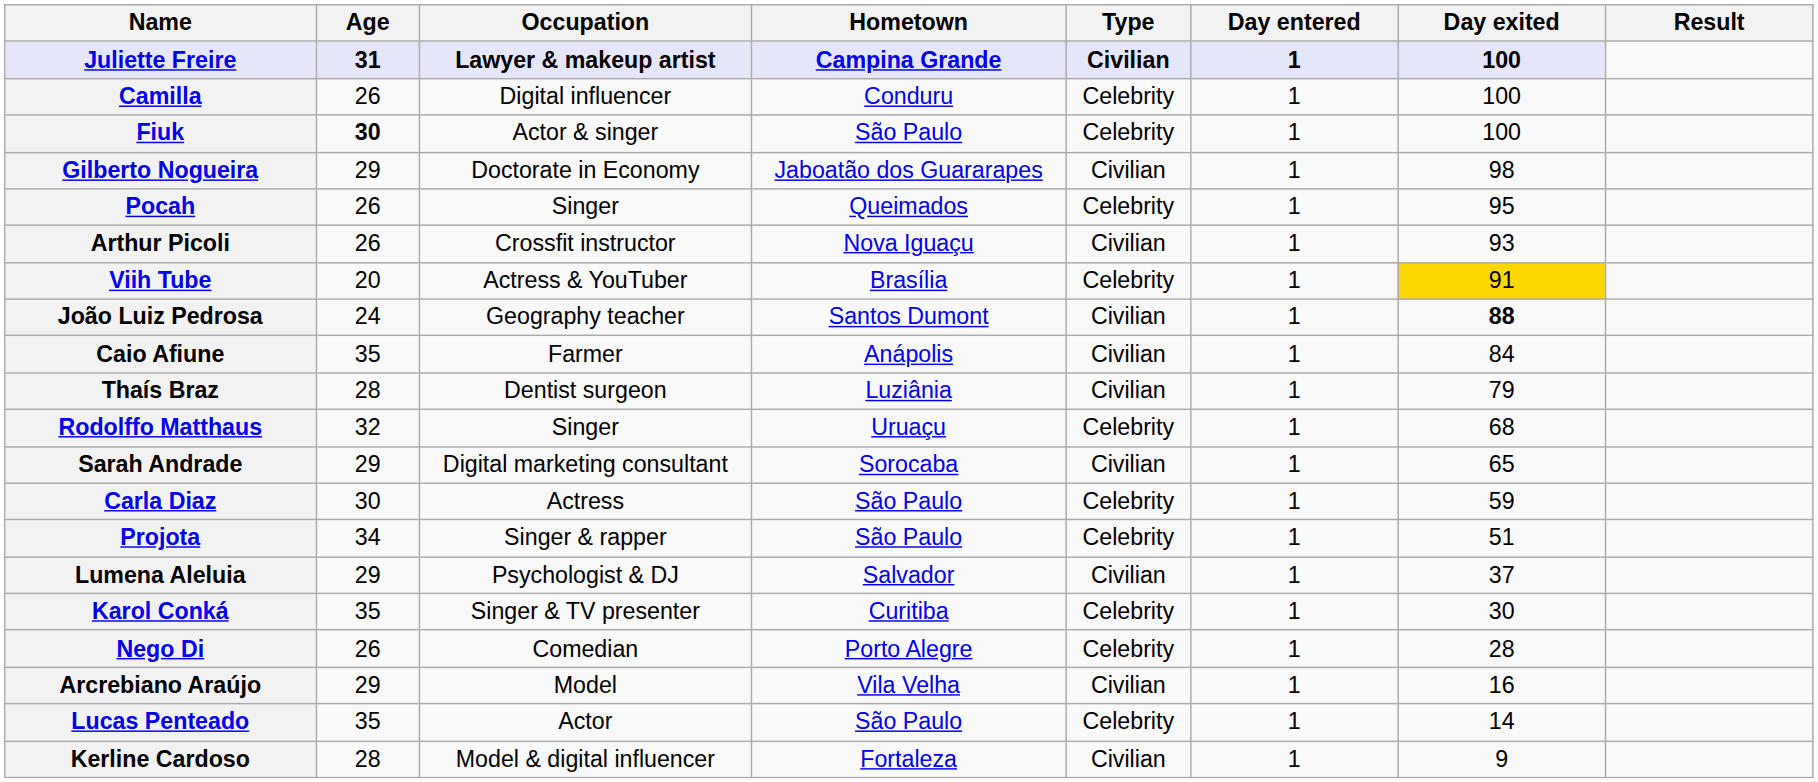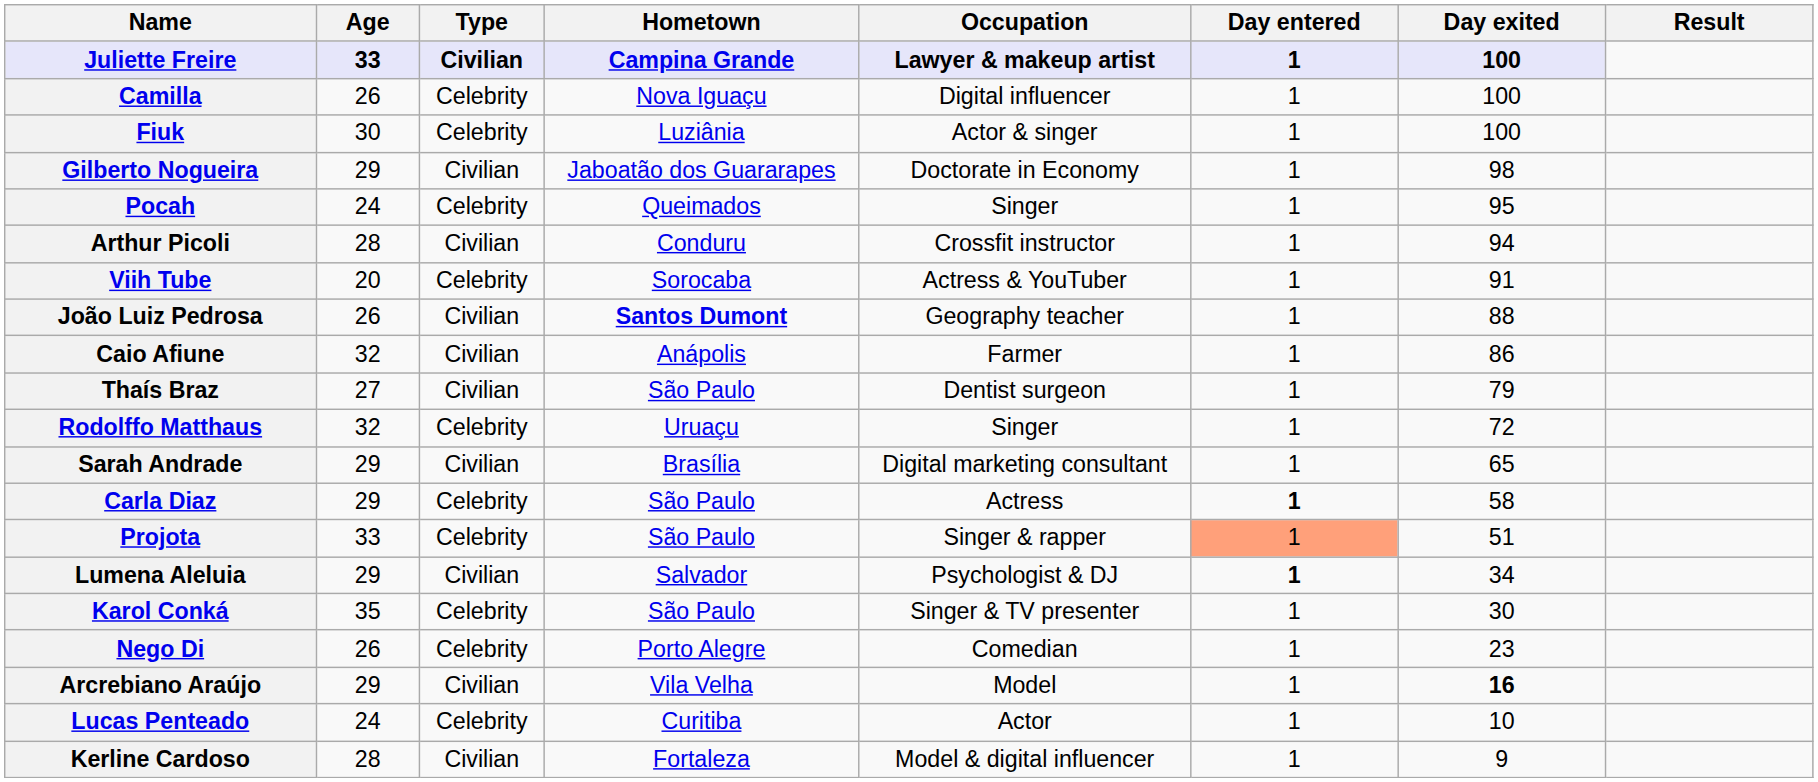columns swapped: Type <-> Occupation
Juliette Freire | Age: 31 -> 33
Camilla | Hometown: Conduru -> Nova Iguaçu
Fiuk | Age: bold -> normal
Fiuk | Hometown: São Paulo -> Luziânia
Pocah | Age: 26 -> 24
Arthur Picoli | Age: 26 -> 28
Arthur Picoli | Hometown: Nova Iguaçu -> Conduru
Arthur Picoli | Day exited: 93 -> 94
Viih Tube | Hometown: Brasília -> Sorocaba
Viih Tube | Day exited: gold background -> no background
João Luiz Pedrosa | Age: 24 -> 26
João Luiz Pedrosa | Hometown: normal -> bold
João Luiz Pedrosa | Day exited: bold -> normal
Caio Afiune | Age: 35 -> 32
Caio Afiune | Day exited: 84 -> 86
Thaís Braz | Age: 28 -> 27
Thaís Braz | Hometown: Luziânia -> São Paulo
Rodolffo Matthaus | Day exited: 68 -> 72
Sarah Andrade | Hometown: Sorocaba -> Brasília
Carla Diaz | Age: 30 -> 29
Carla Diaz | Day entered: normal -> bold
Carla Diaz | Day exited: 59 -> 58
Projota | Age: 34 -> 33
Projota | Day entered: no background -> lightsalmon background
Lumena Aleluia | Day entered: normal -> bold
Lumena Aleluia | Day exited: 37 -> 34
Karol Conká | Hometown: Curitiba -> São Paulo
Nego Di | Day exited: 28 -> 23
Arcrebiano Araújo | Day exited: normal -> bold
Lucas Penteado | Age: 35 -> 24
Lucas Penteado | Hometown: São Paulo -> Curitiba
Lucas Penteado | Day exited: 14 -> 10
